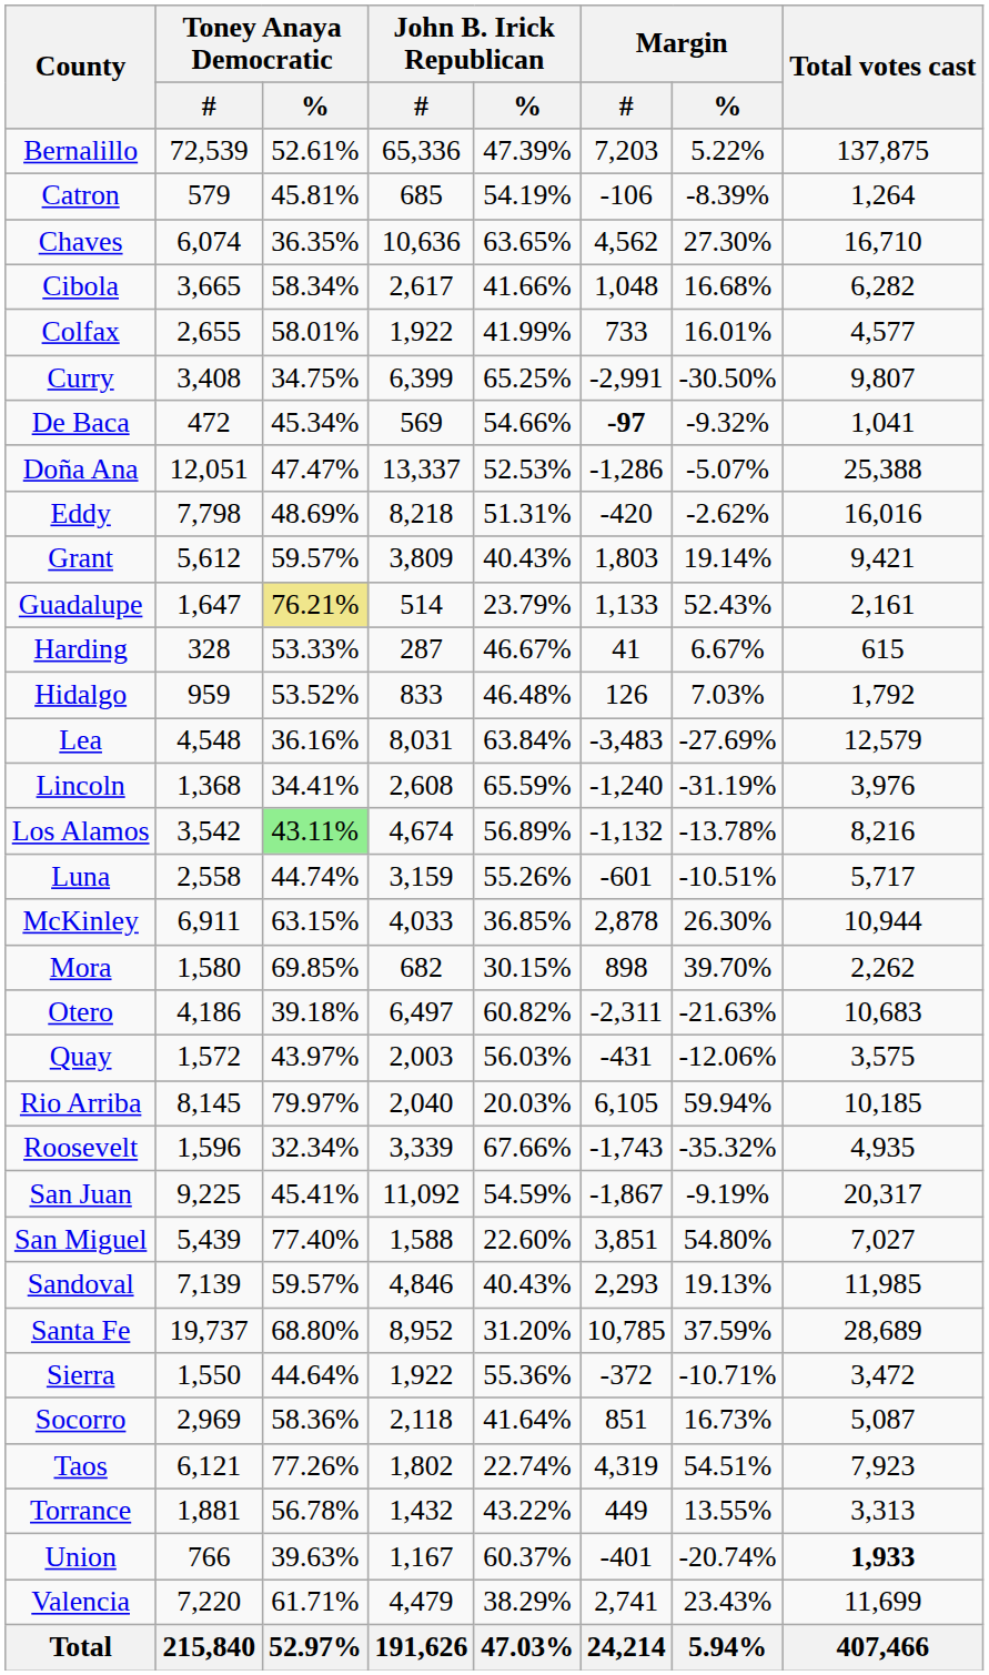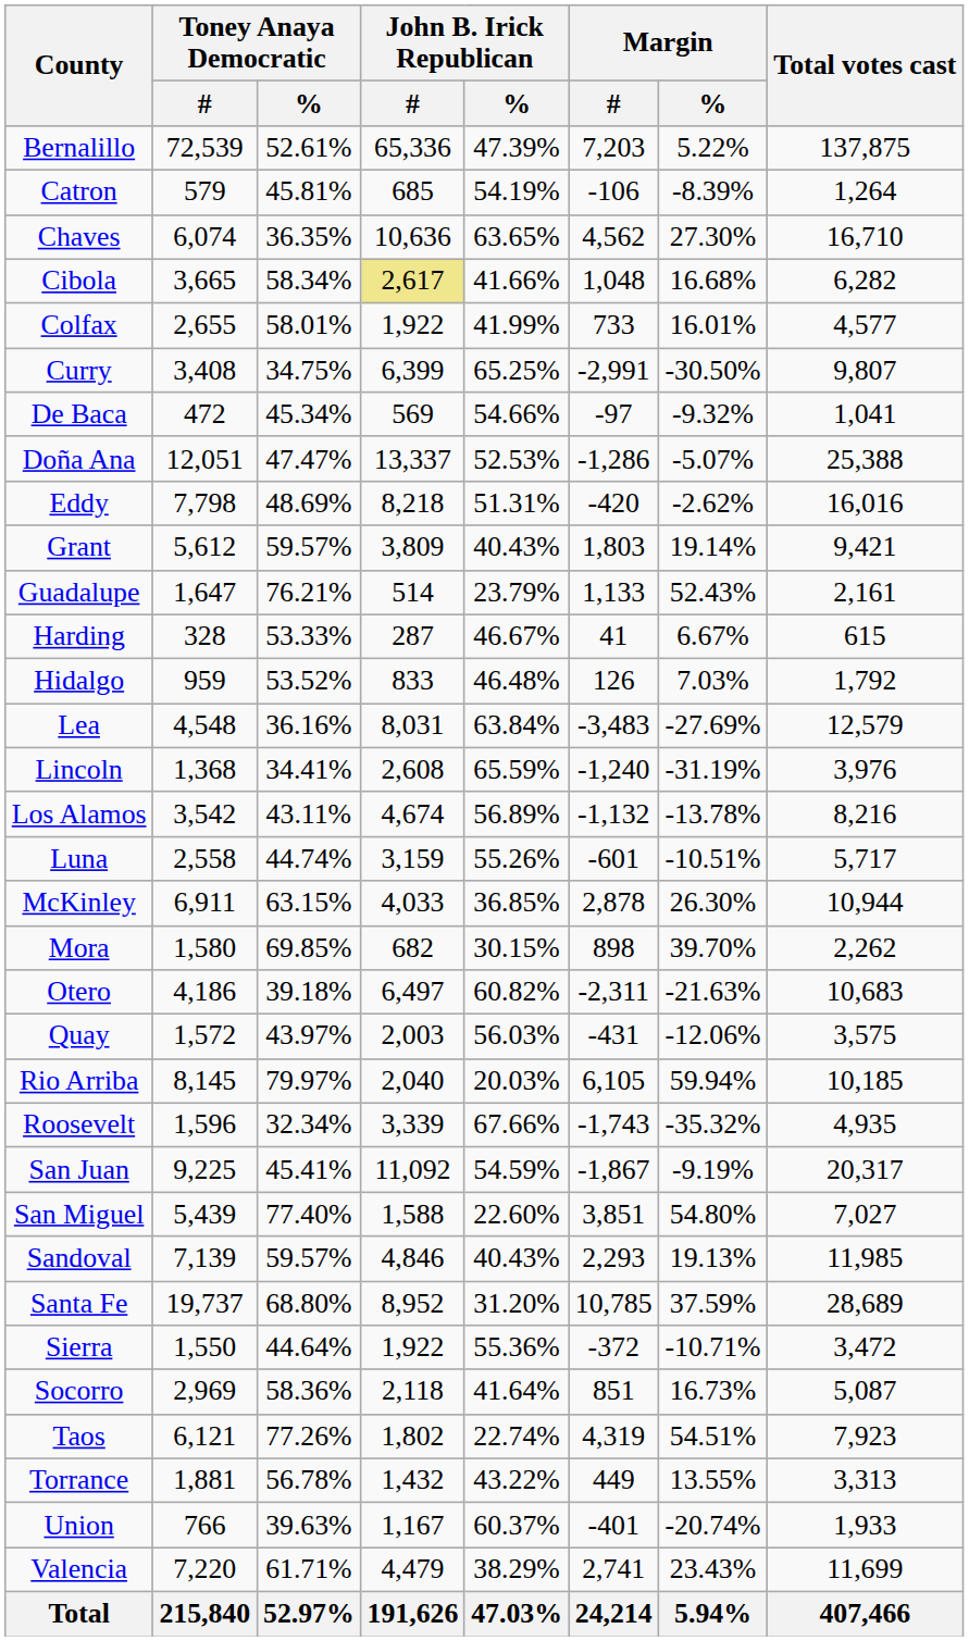Cibola | John B. Irick Republican / #: no background -> khaki background
De Baca | Margin / #: bold -> normal
Guadalupe | Toney Anaya Democratic / %: khaki background -> no background
Los Alamos | Toney Anaya Democratic / %: lightgreen background -> no background
Union | Total votes cast: bold -> normal
